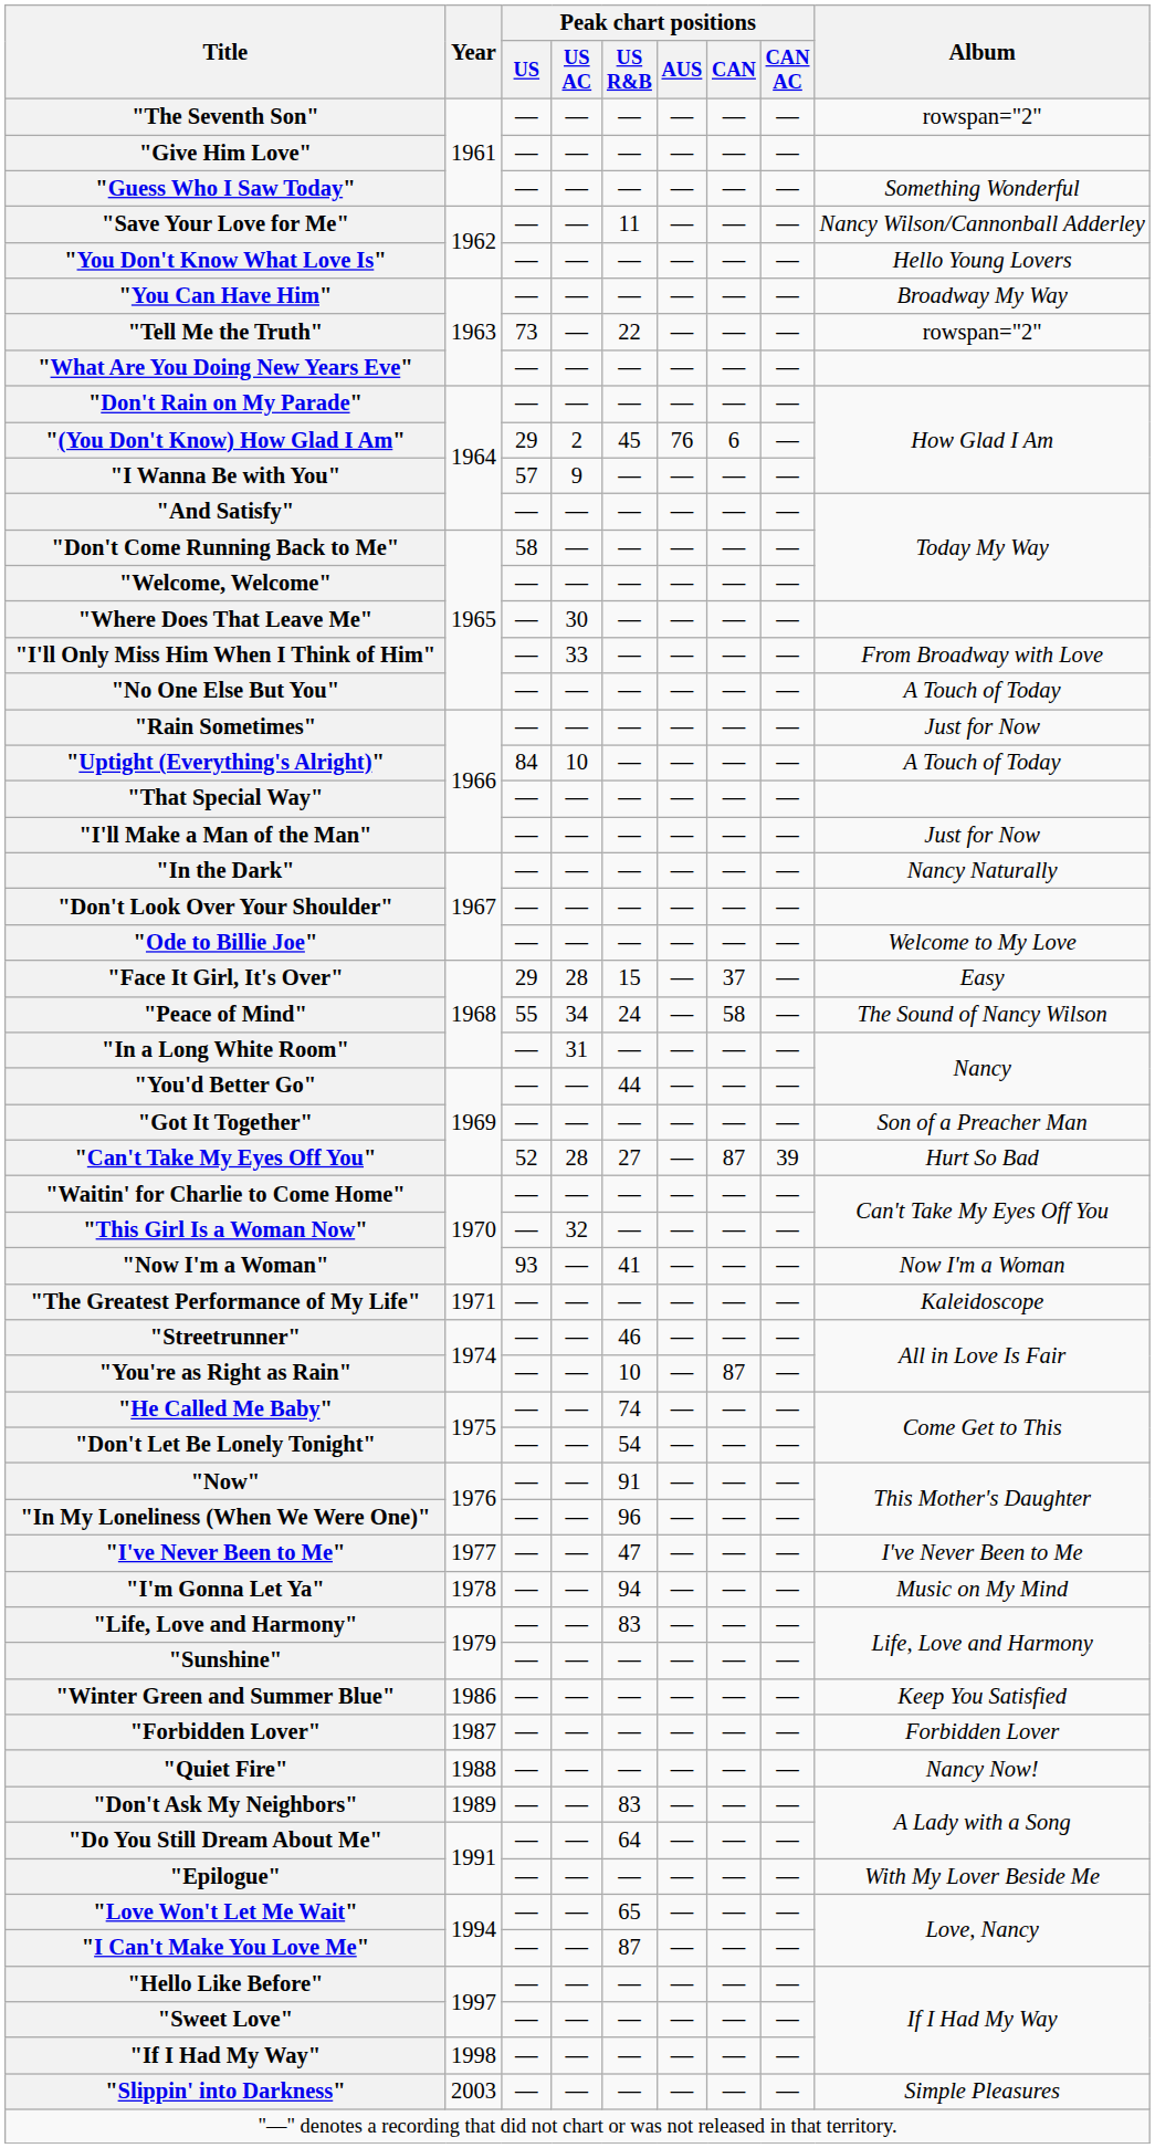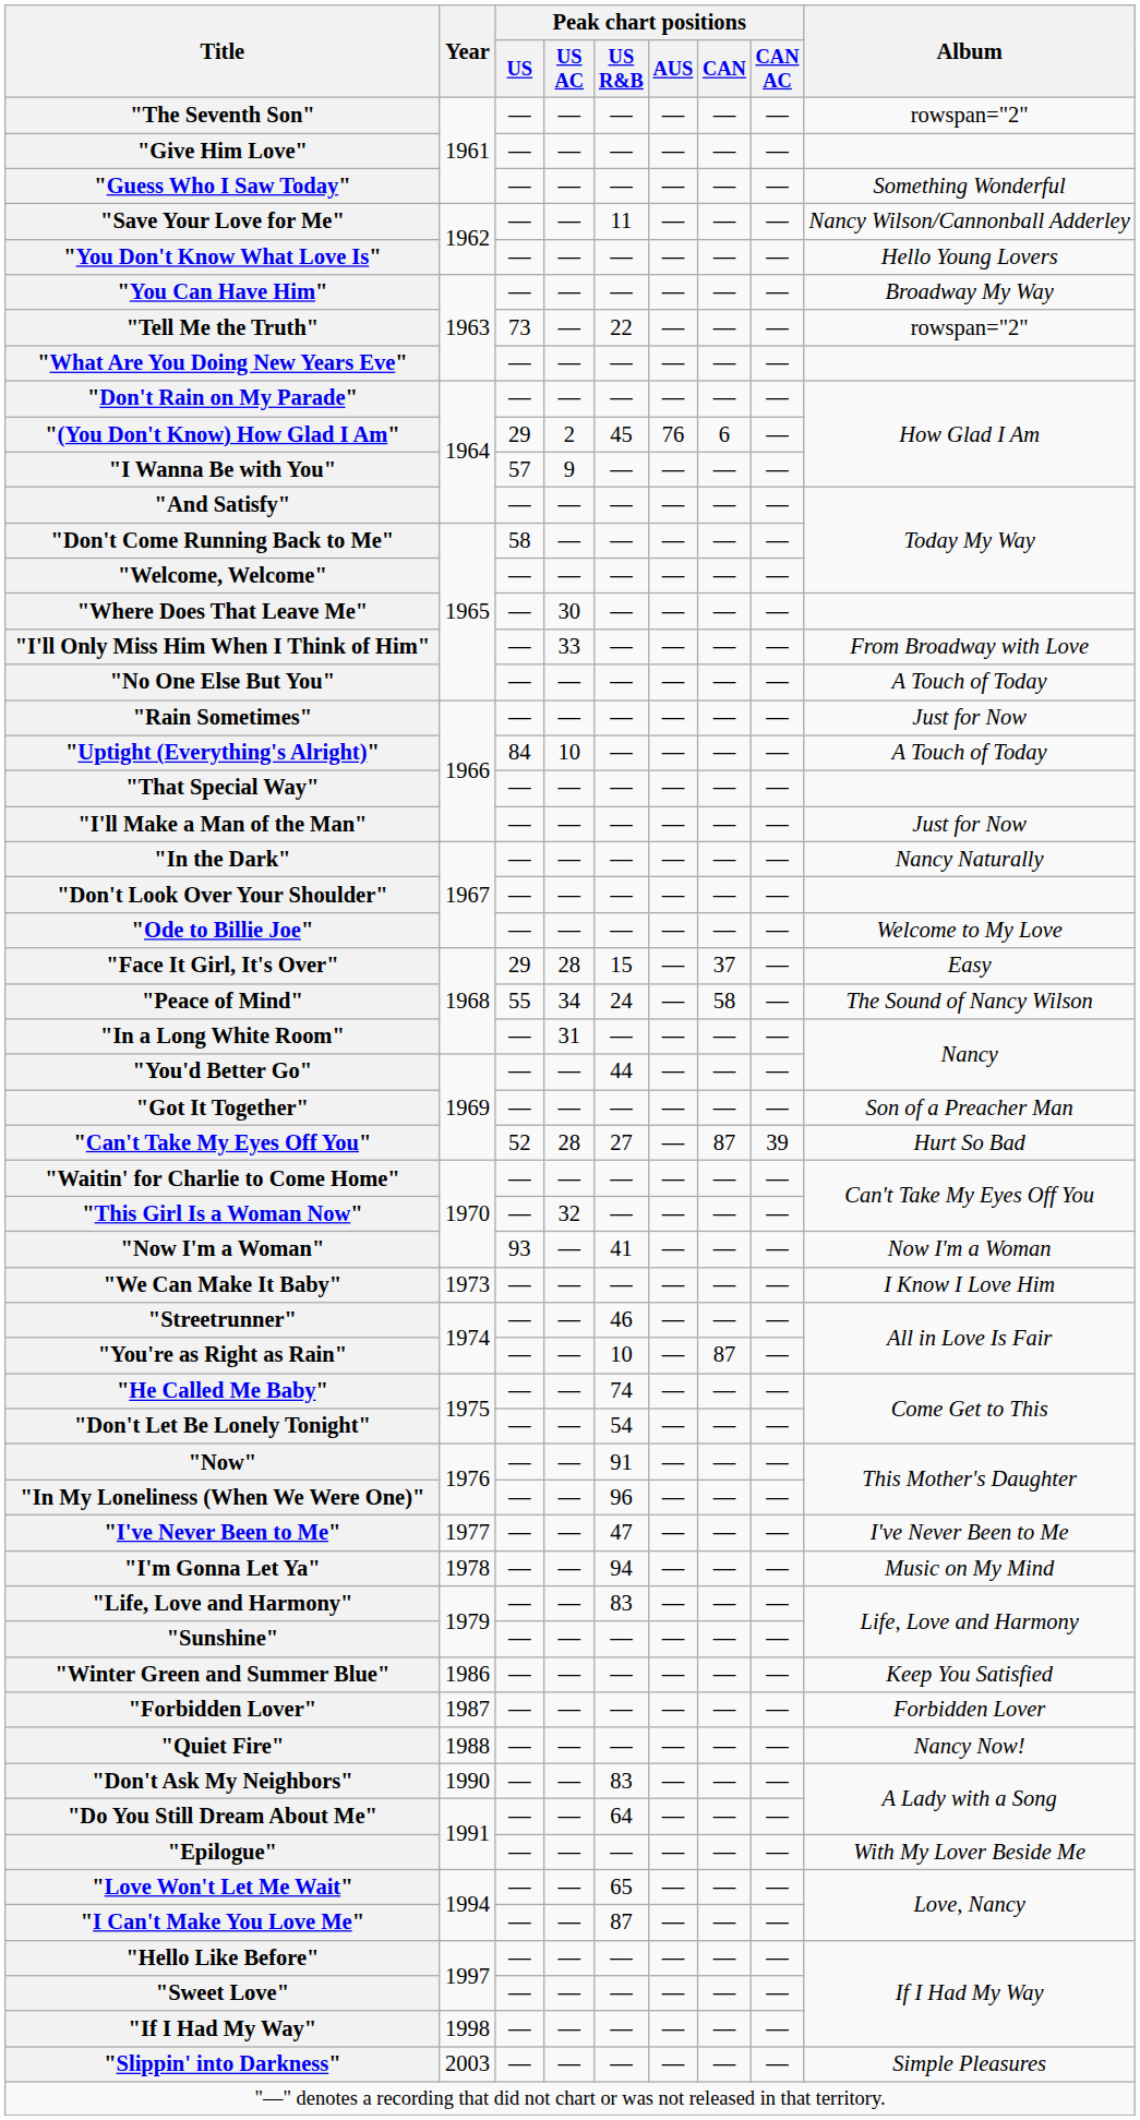- row: "The Greatest Performance of My Life" | 1971 | — | — | — | — | — | — | Kaleidoscope
+ row: "We Can Make It Baby" | 1973 | — | — | — | — | — | — | I Know I Love Him
"Don't Ask My Neighbors" | Year: 1989 -> 1990
